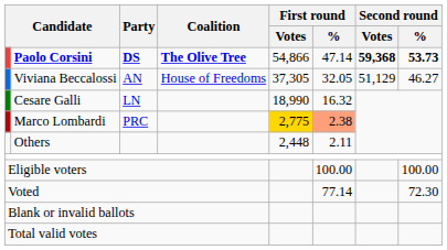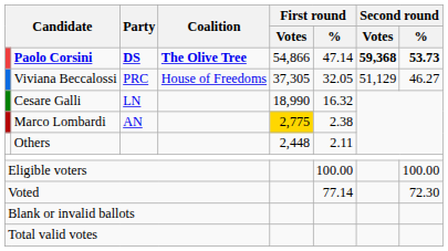Viviana Beccalossi | Party: AN -> PRC
Marco Lombardi | Party: PRC -> AN
Marco Lombardi | First round / %: lightsalmon background -> no background
